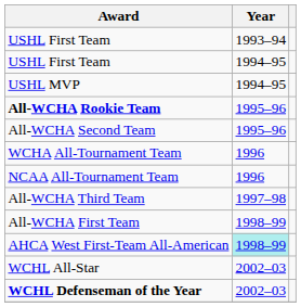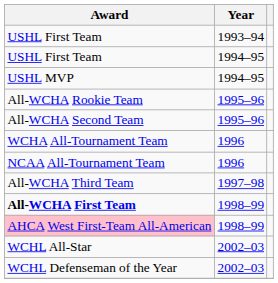All-WCHA Rookie Team | Award: bold -> normal
All-WCHA First Team | Award: normal -> bold
AHCA West First-Team All-American | Award: no background -> pink background
AHCA West First-Team All-American | Year: paleturquoise background -> no background
WCHL Defenseman of the Year | Award: bold -> normal
